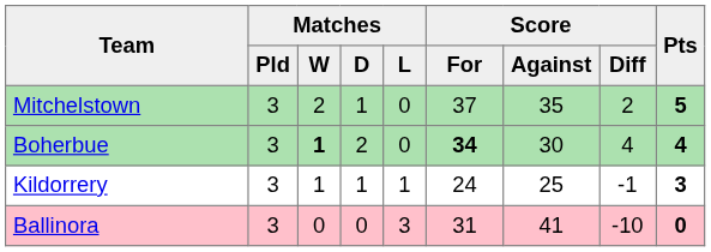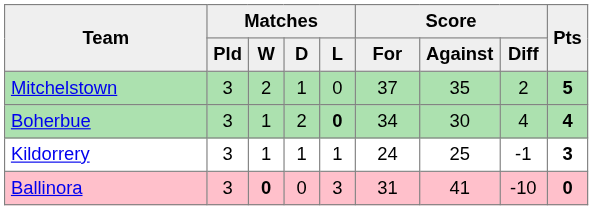Boherbue | Matches / W: bold -> normal
Boherbue | Matches / L: normal -> bold
Boherbue | Score / For: bold -> normal
Ballinora | Matches / W: normal -> bold
